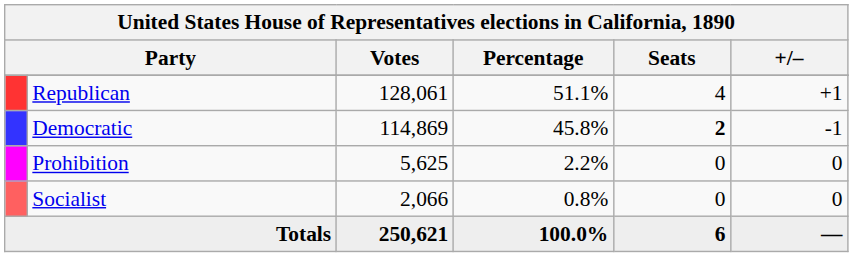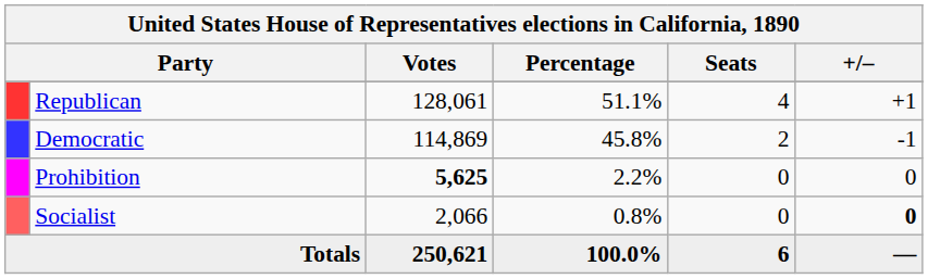Democratic | Seats: bold -> normal
Prohibition | Votes: normal -> bold
Socialist | +/–: normal -> bold
